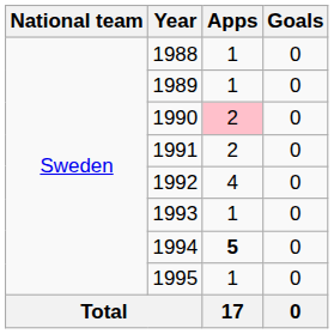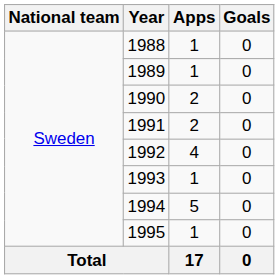1990 | Apps: pink background -> no background
1994 | Apps: bold -> normal
